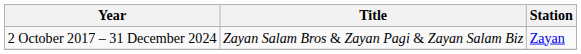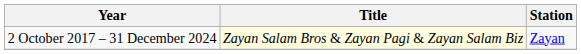2 October 2017 – 31 December 2024 | Title: no background -> lightyellow background
